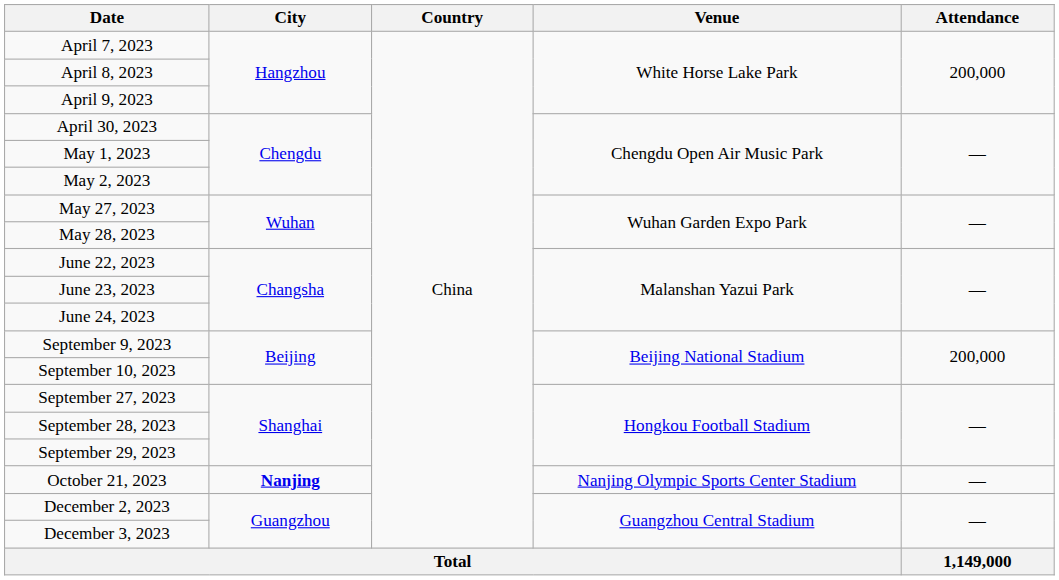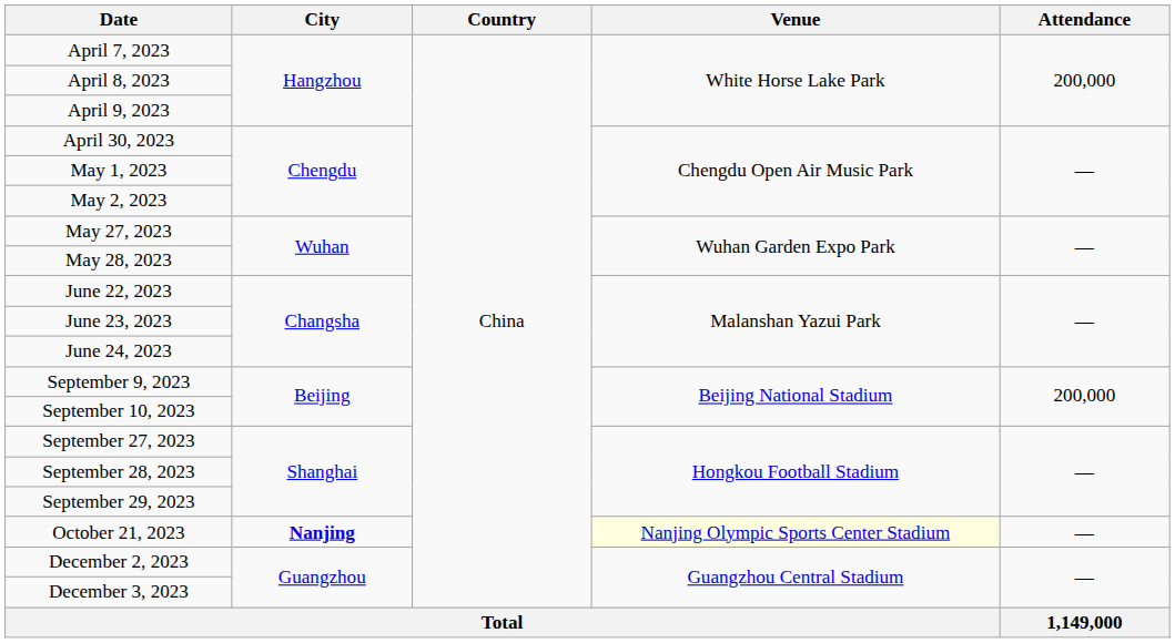October 21, 2023 | Venue: no background -> lightyellow background
